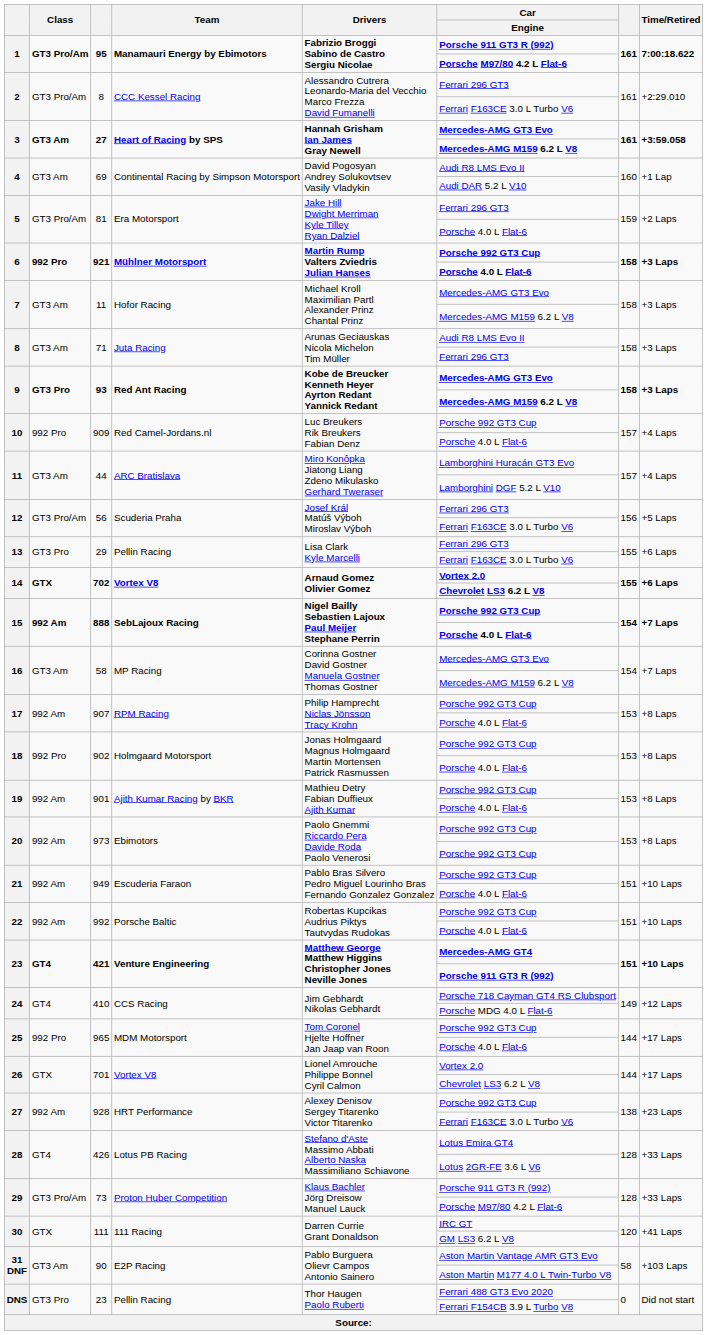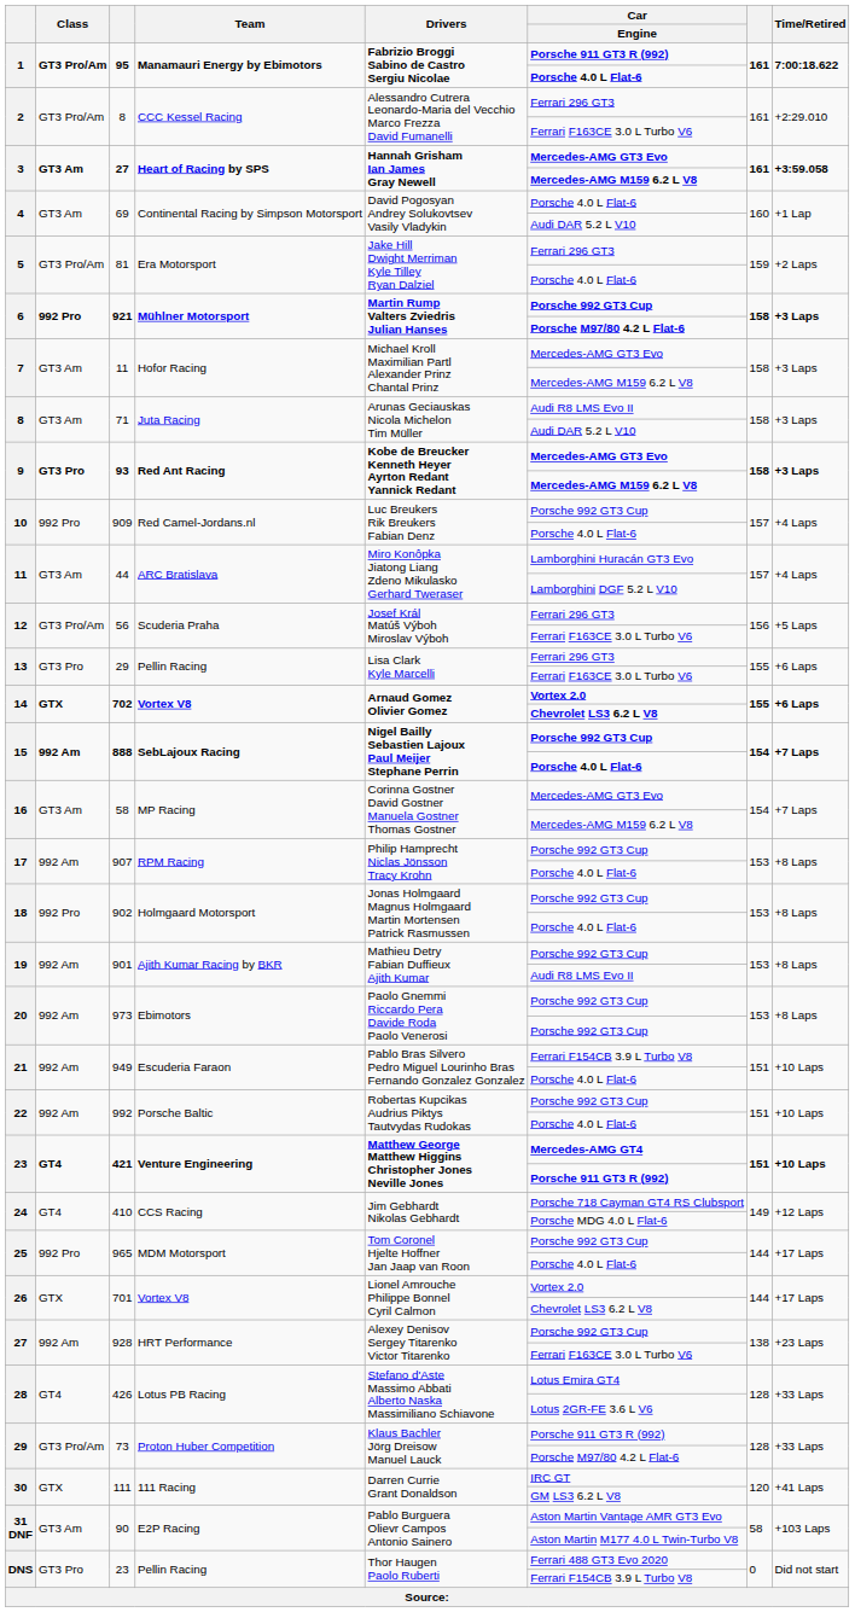row 4 | Car / Engine: Porsche M97/80 4.2 L Flat-6 -> Porsche 4.0 L Flat-6
row 9 | Car / Engine: Audi R8 LMS Evo II -> Porsche 4.0 L Flat-6
row 14 | Car / Engine: Porsche 4.0 L Flat-6 -> Porsche M97/80 4.2 L Flat-6
row 18 | Car / Engine: Ferrari 296 GT3 -> Audi DAR 5.2 L V10
row 40 | Car / Engine: Porsche 4.0 L Flat-6 -> Audi R8 LMS Evo II
row 43 | Car / Engine: Porsche 992 GT3 Cup -> Ferrari F154CB 3.9 L Turbo V8
